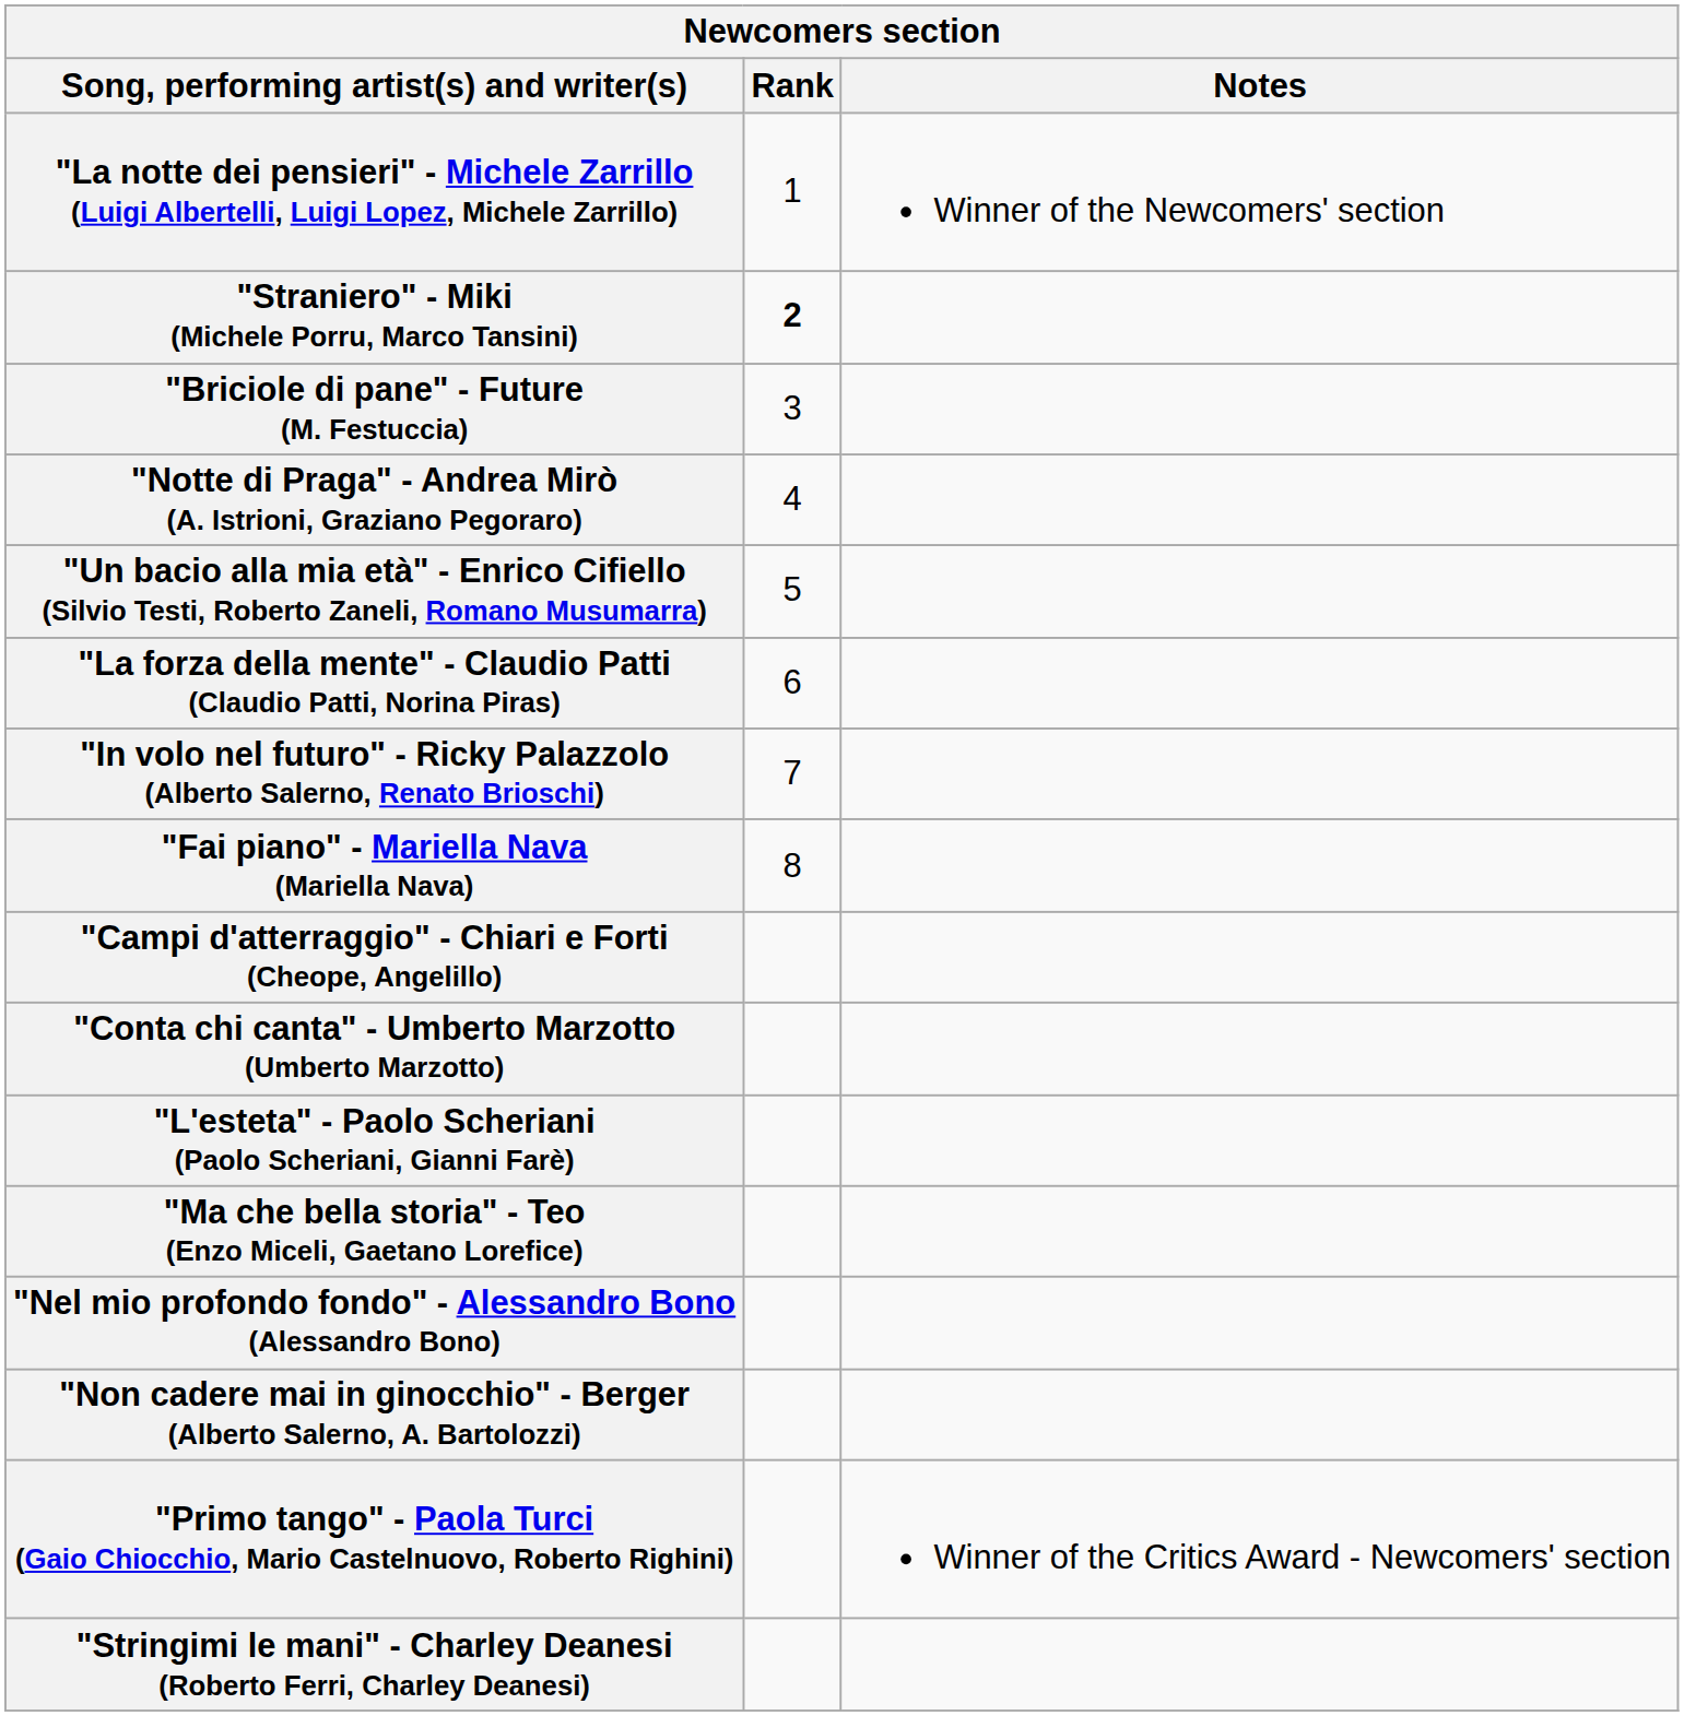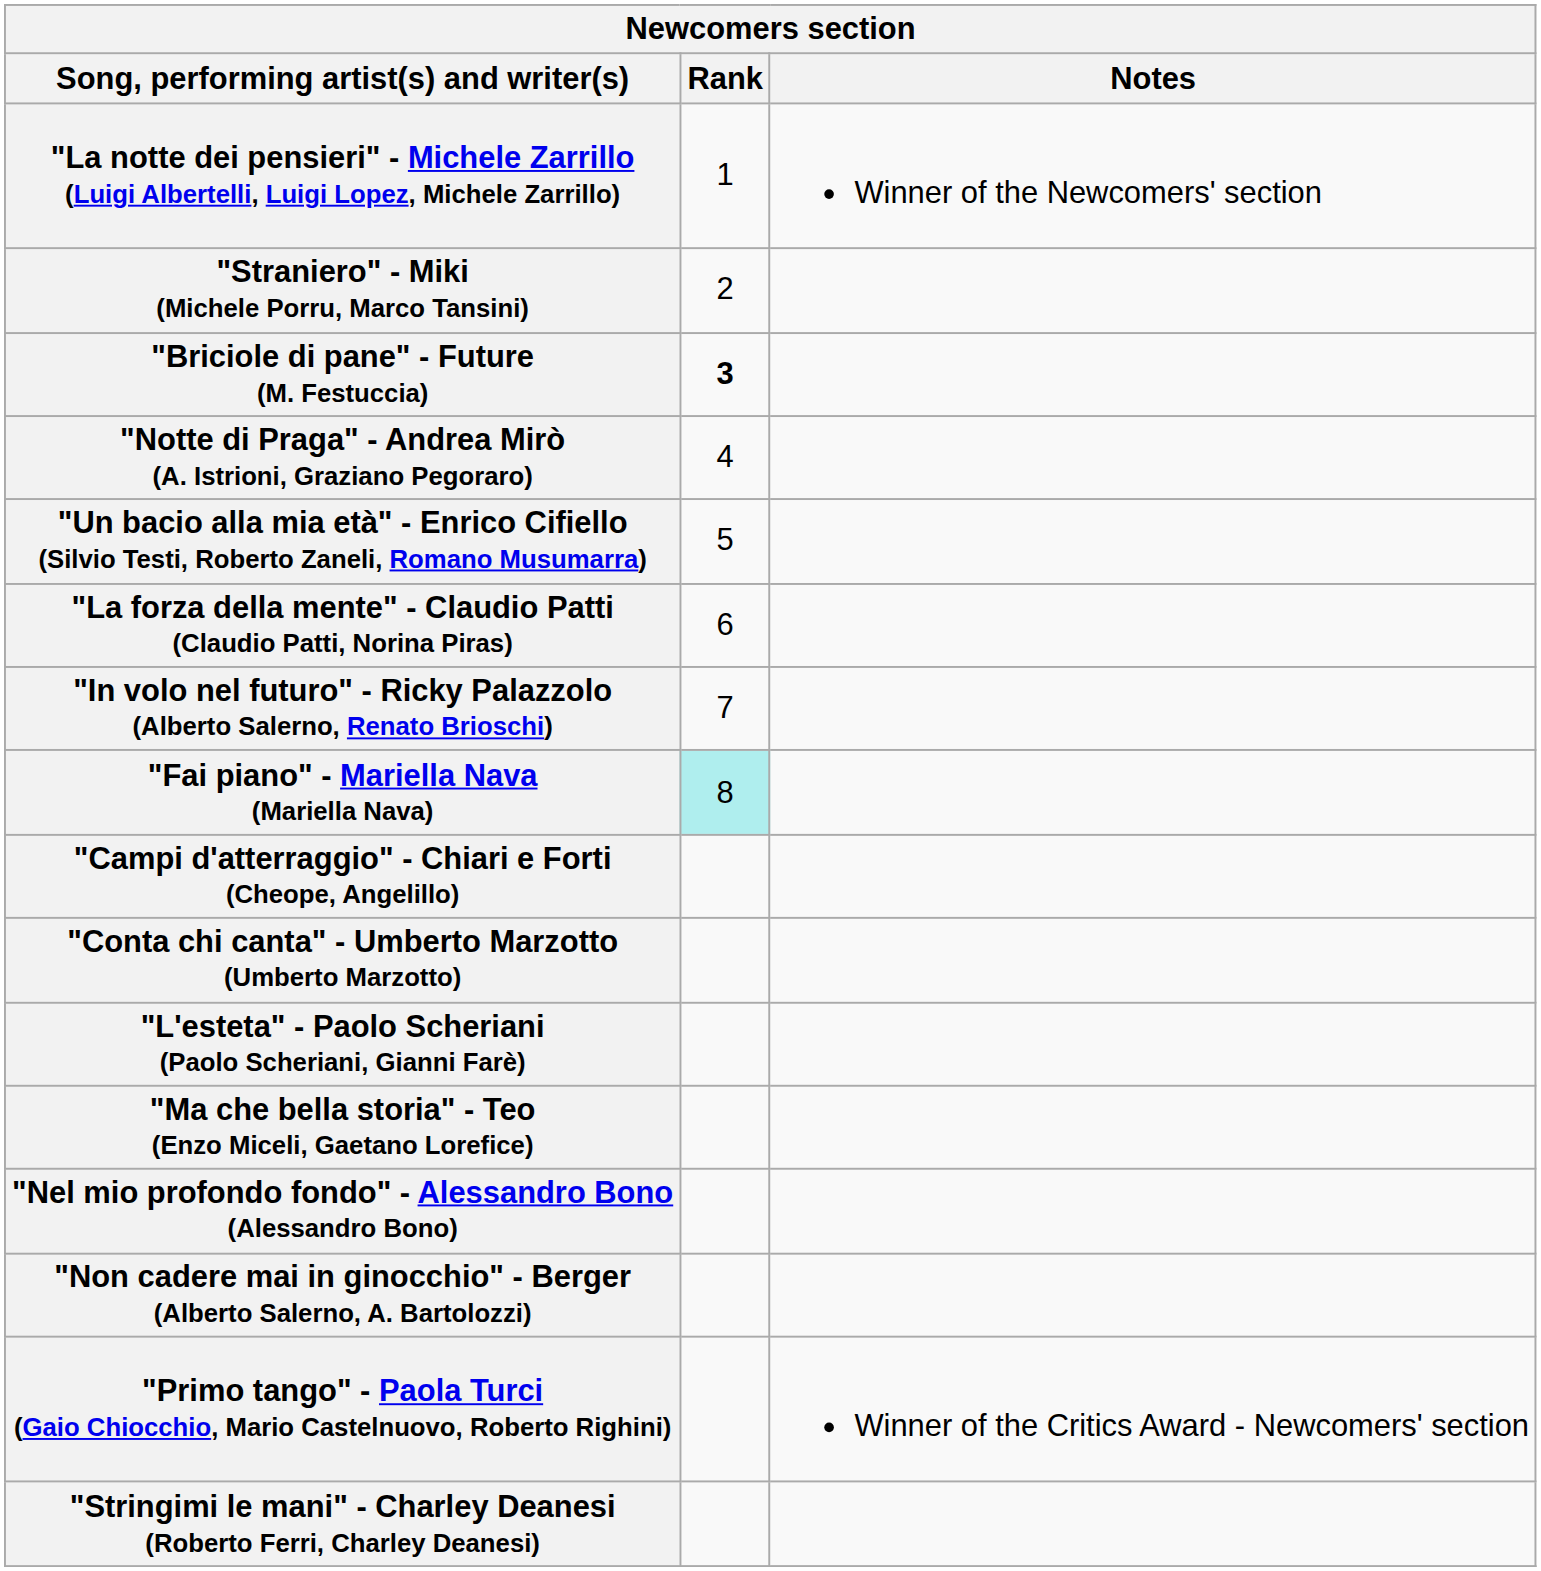"Straniero" - Miki (Michele Porru, Marco Tansini) | Rank: bold -> normal
"Briciole di pane" - Future (M. Festuccia) | Rank: normal -> bold
"Fai piano" - Mariella Nava (Mariella Nava) | Rank: no background -> paleturquoise background
